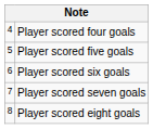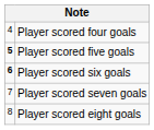Player scored five goals | column 1: normal -> bold
Player scored six goals | column 1: normal -> bold
